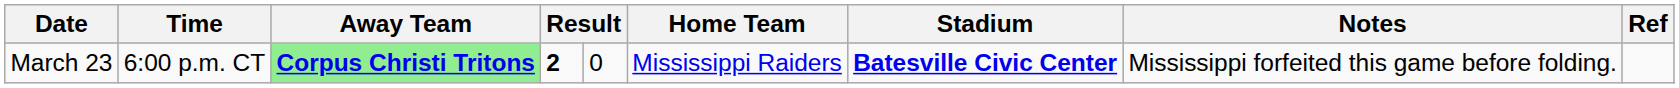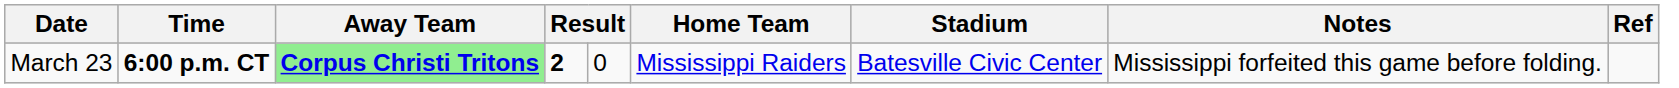March 23 | Time: normal -> bold
March 23 | Stadium: bold -> normal
